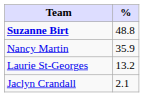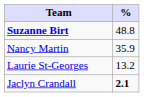Jaclyn Crandall | %: normal -> bold
